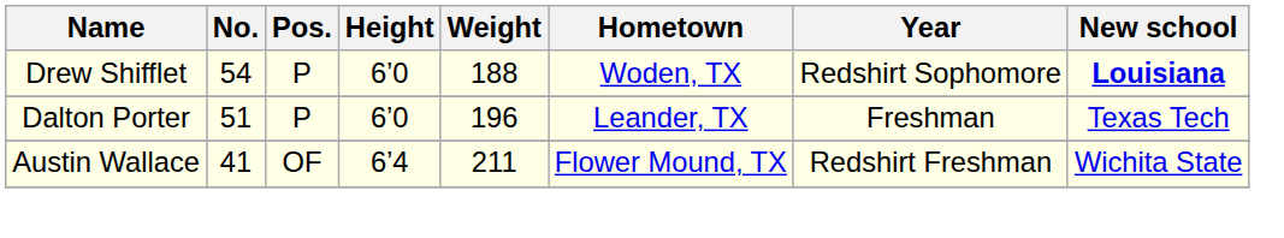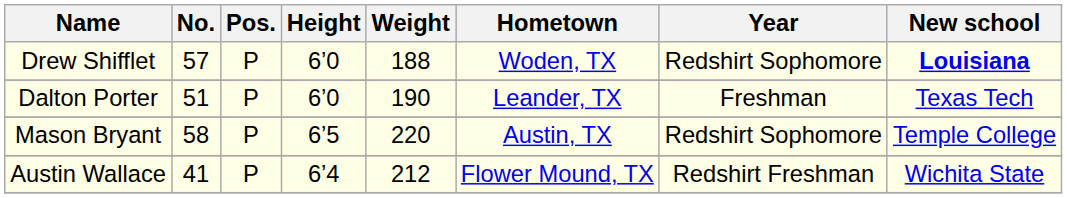Drew Shifflet | No.: 54 -> 57
Dalton Porter | Weight: 196 -> 190
+ row: Mason Bryant | 58 | P | 6’5 | 220 | Austin, TX | Redshirt Sophomore | Temple College
Austin Wallace | Pos.: OF -> P
Austin Wallace | Weight: 211 -> 212
